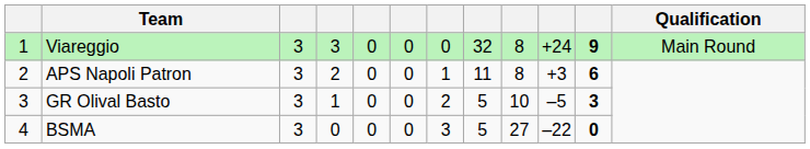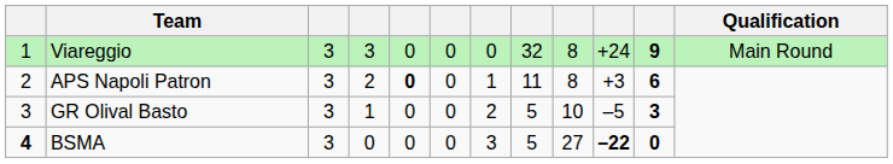APS Napoli Patron | column 5: normal -> bold
BSMA | column 1: normal -> bold
BSMA | column 10: normal -> bold
